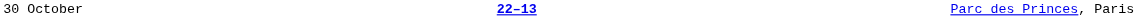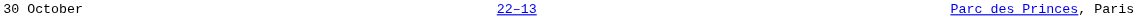30 October | column 2: bold -> normal
